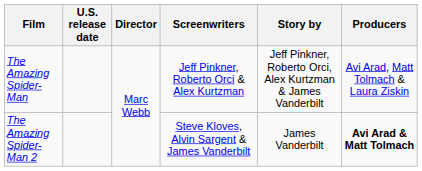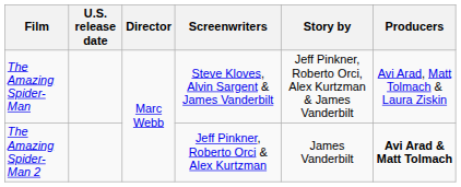The Amazing Spider-Man | Screenwriters: Jeff Pinkner, Roberto Orci & Alex Kurtzman -> Steve Kloves, Alvin Sargent & James Vanderbilt
The Amazing Spider-Man 2 | Screenwriters: Steve Kloves, Alvin Sargent & James Vanderbilt -> Jeff Pinkner, Roberto Orci & Alex Kurtzman
